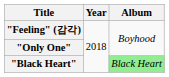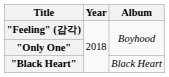"Black Heart" | Album: lightgreen background -> no background
